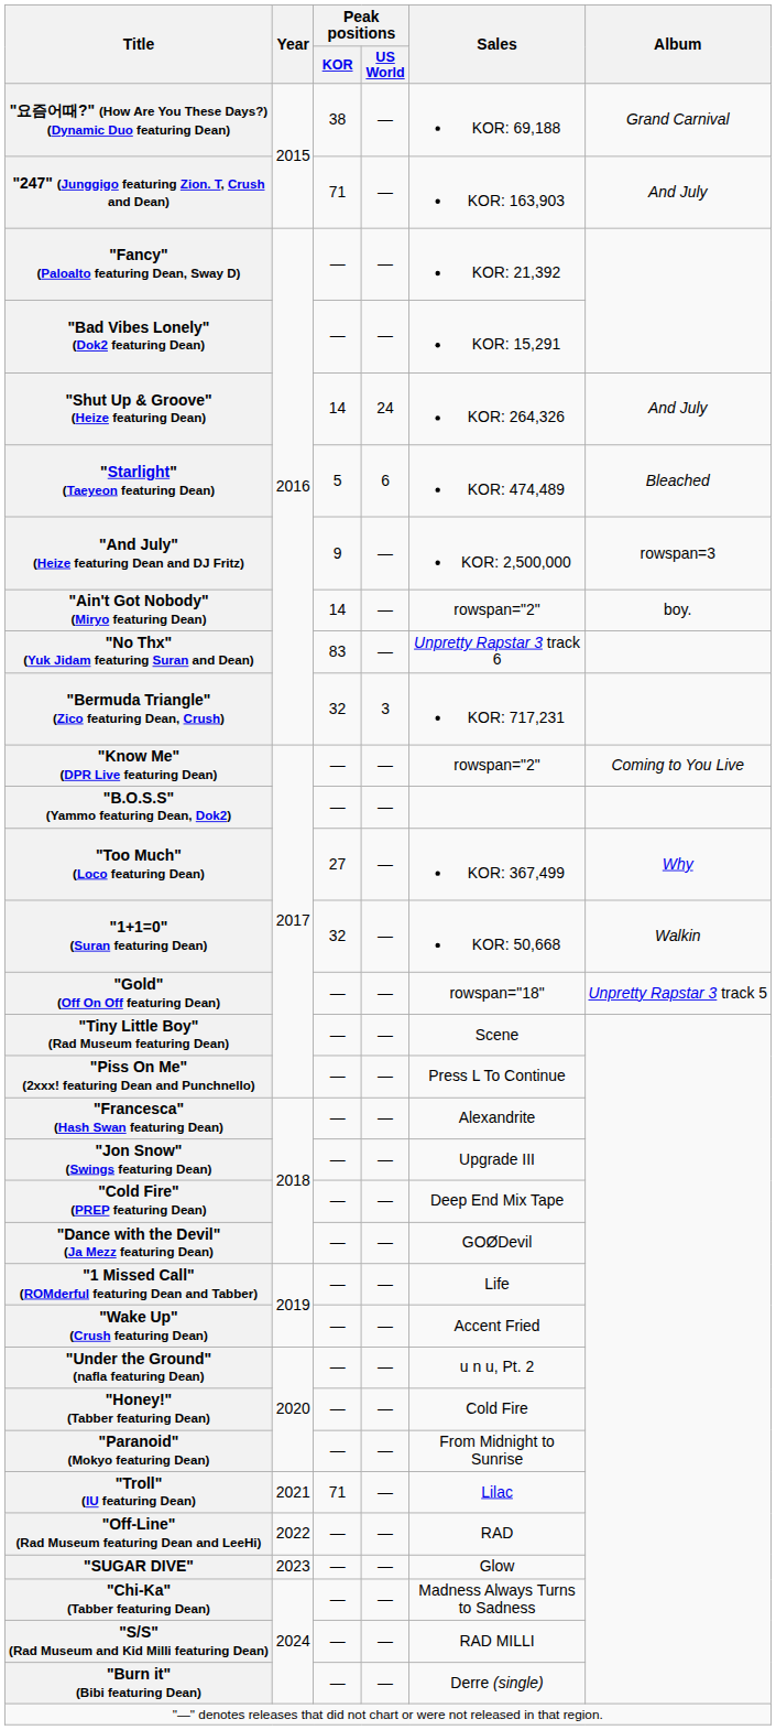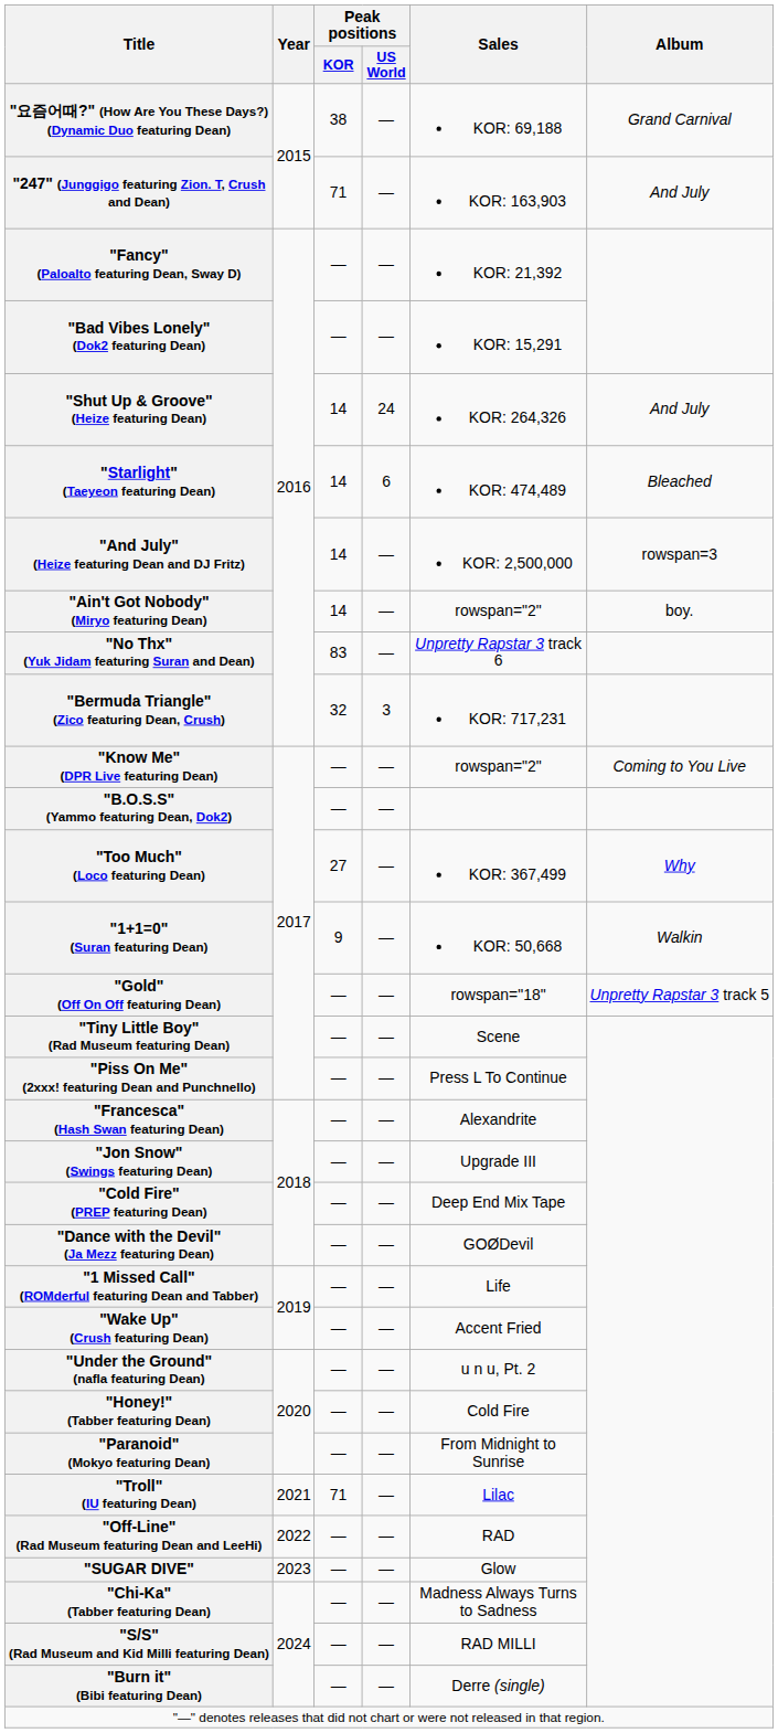"Starlight" (Taeyeon featuring Dean) | Peak positions / KOR: 5 -> 14
"And July" (Heize featuring Dean and DJ Fritz) | Peak positions / KOR: 9 -> 14
"1+1=0" (Suran featuring Dean) | Peak positions / KOR: 32 -> 9
